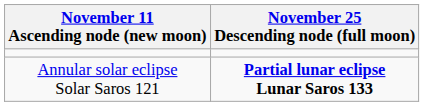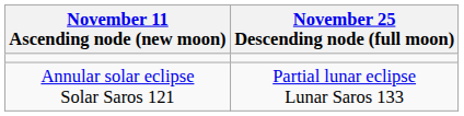Annular solar eclipse Solar Saros 121 | November 25 Descending node (full moon): bold -> normal
